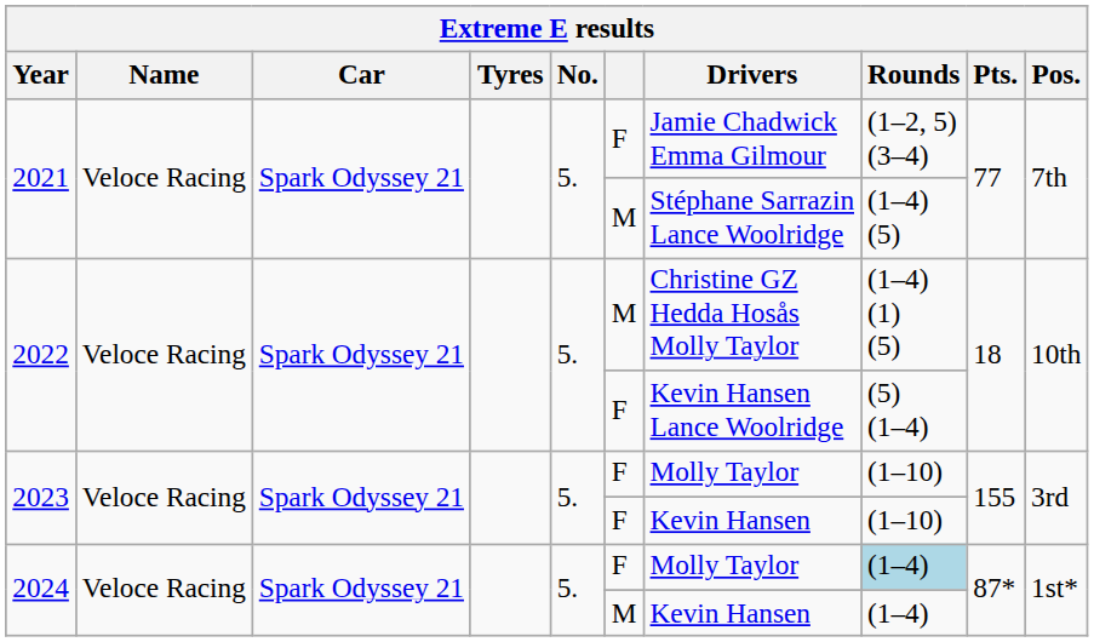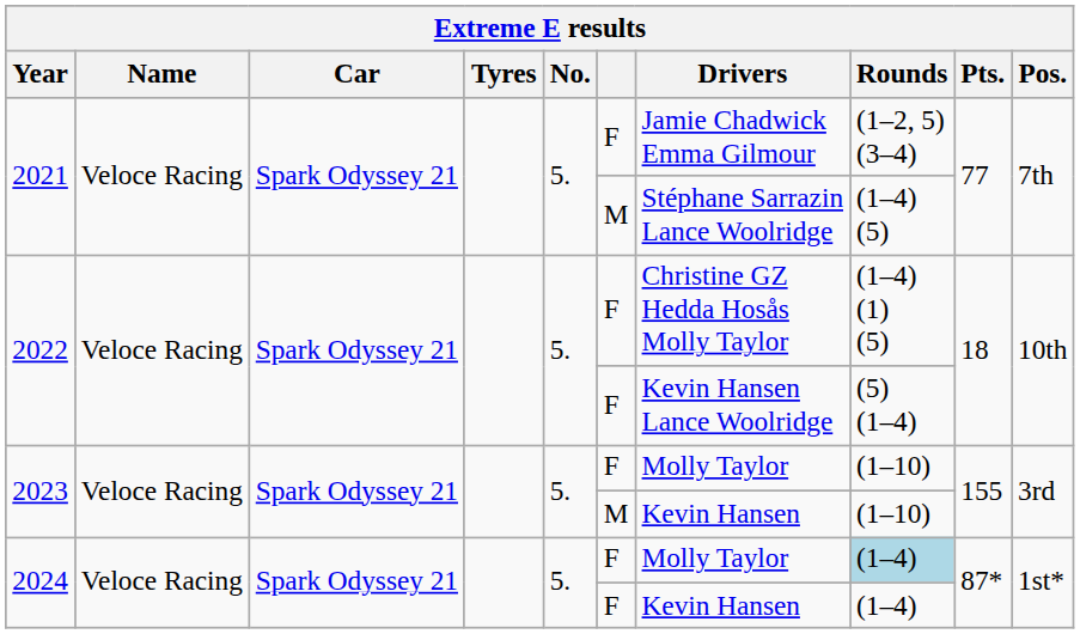row 5 | column 6: M -> F
row 8 | column 6: F -> M
row 10 | column 6: M -> F
